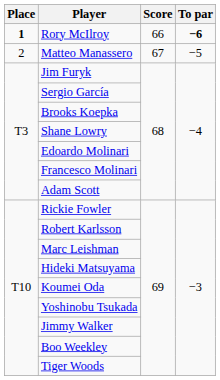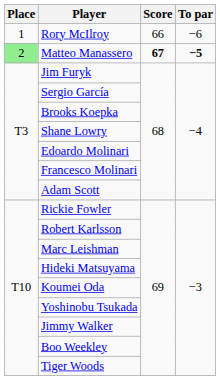Rory McIlroy | Place: bold -> normal
Rory McIlroy | To par: bold -> normal
Matteo Manassero | Place: no background -> lightgreen background
Matteo Manassero | Score: normal -> bold
Matteo Manassero | To par: normal -> bold
